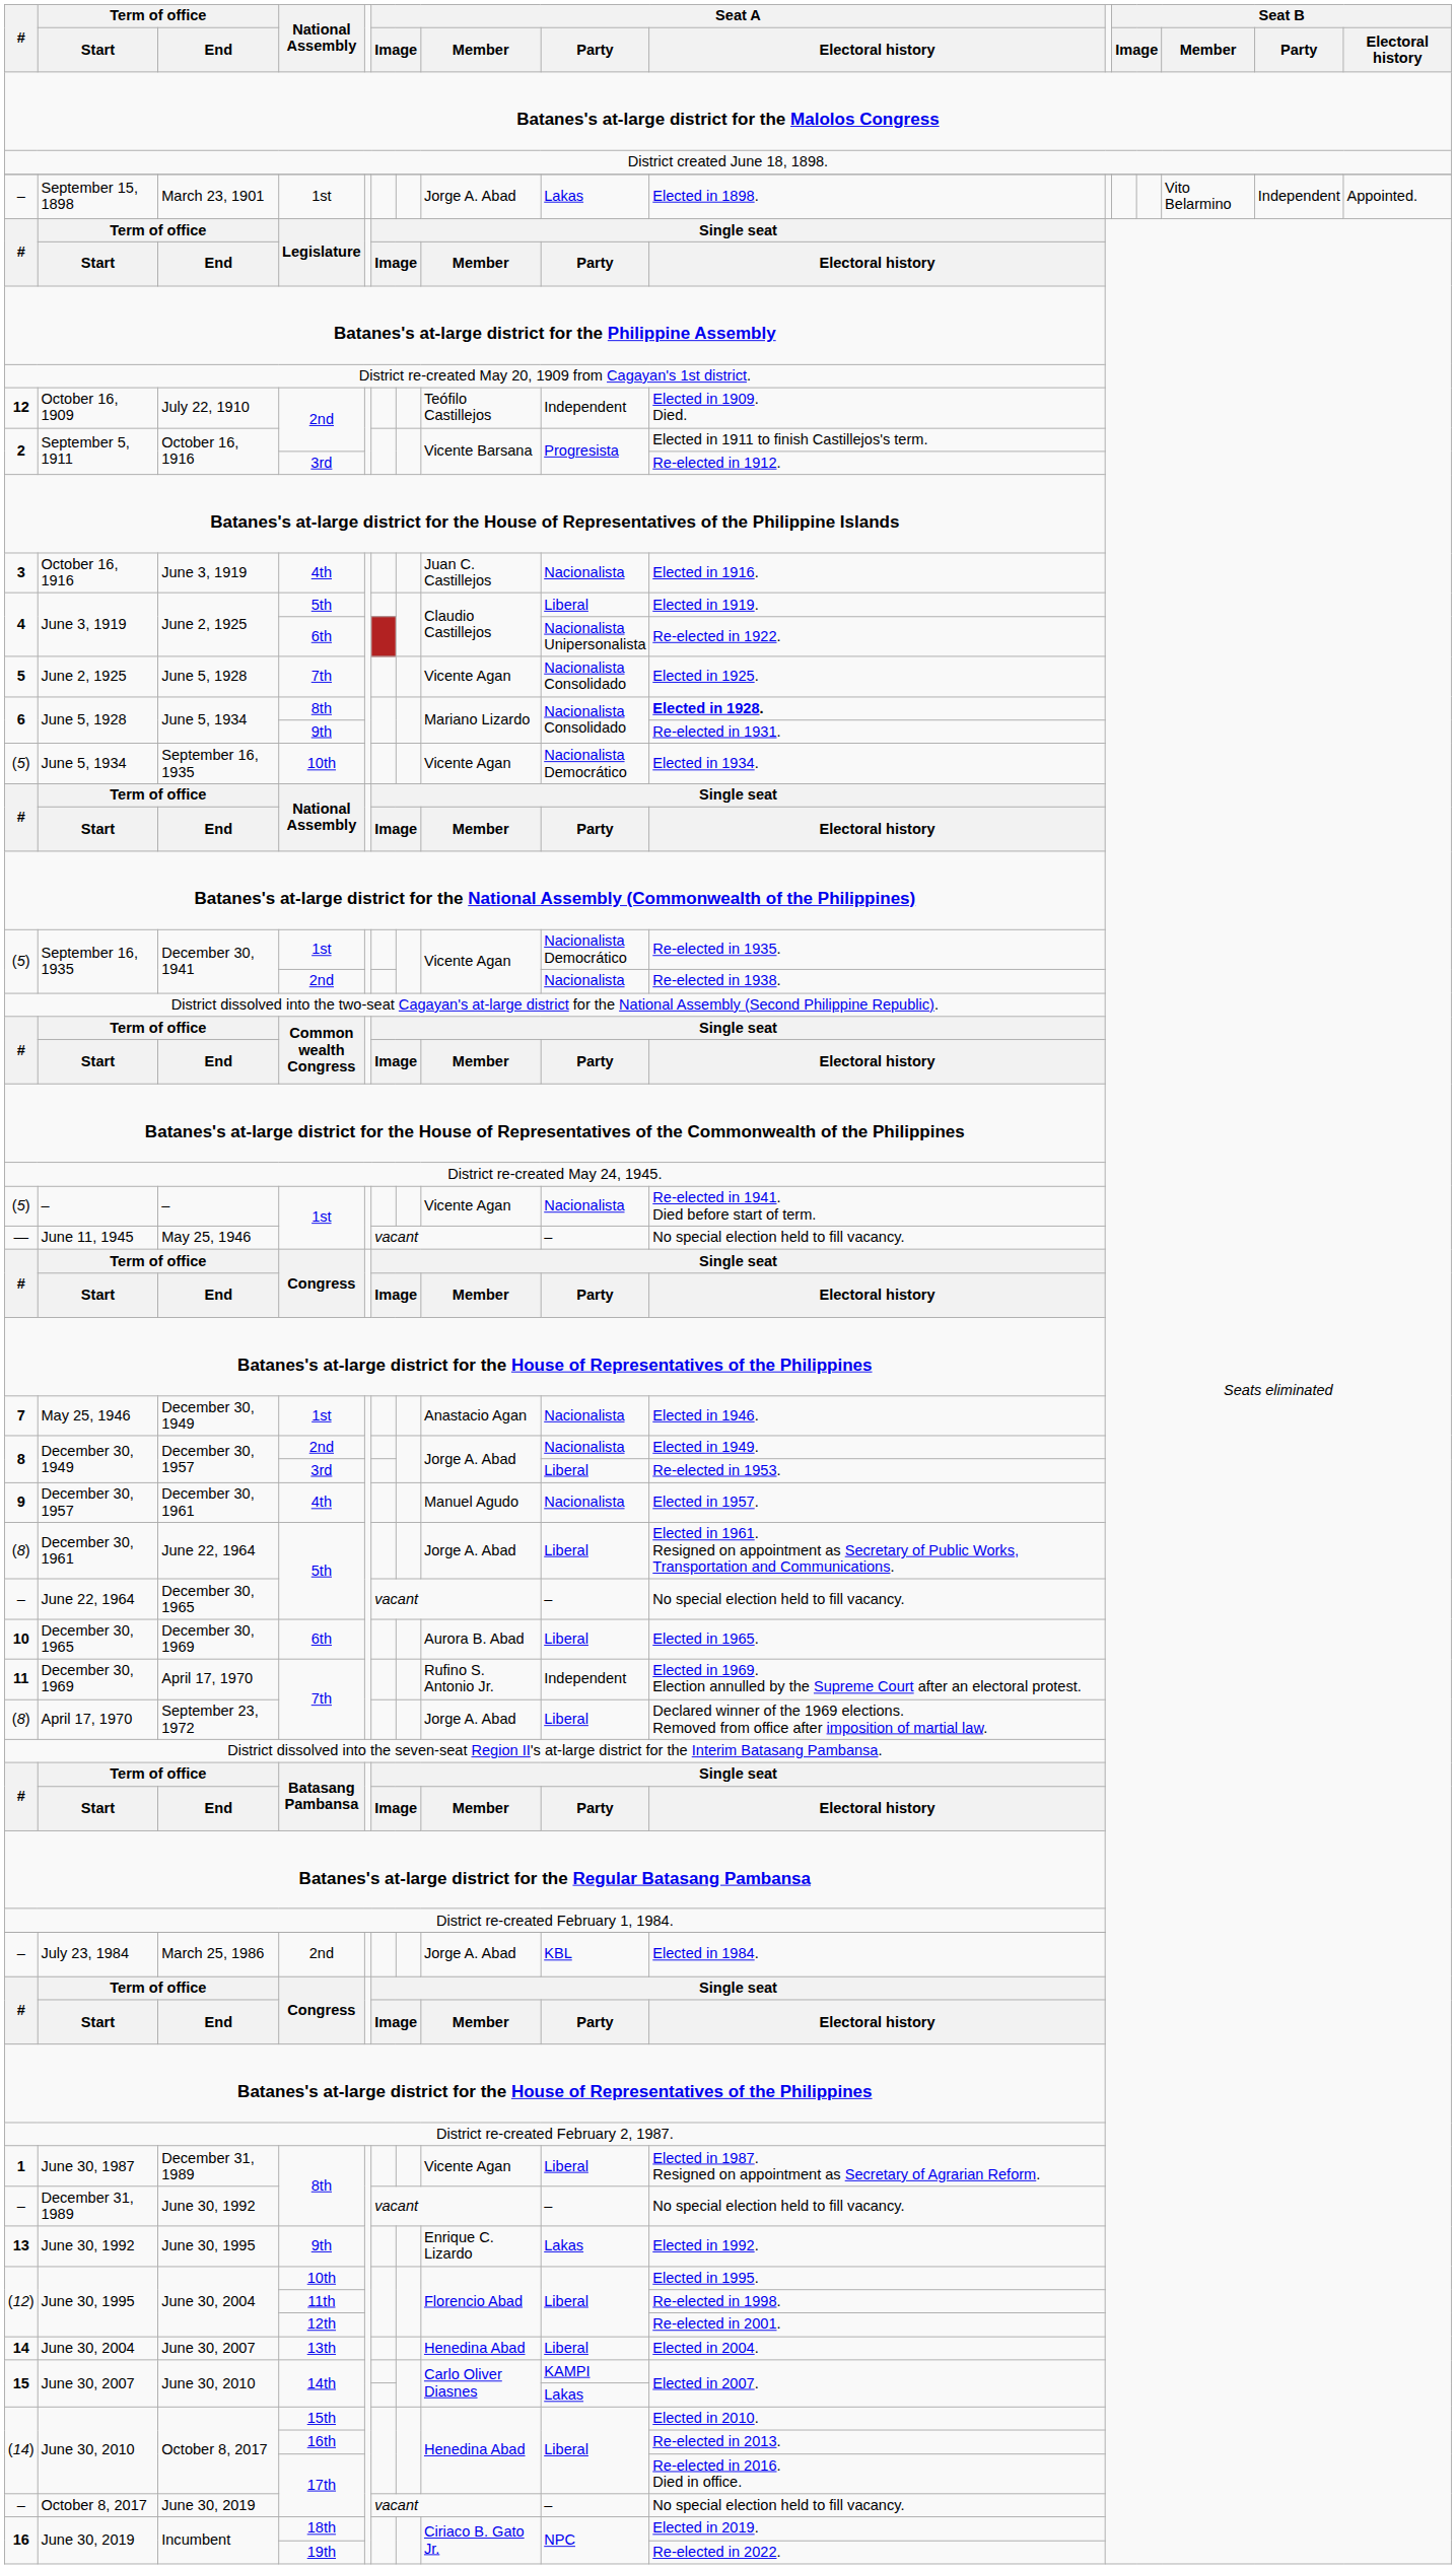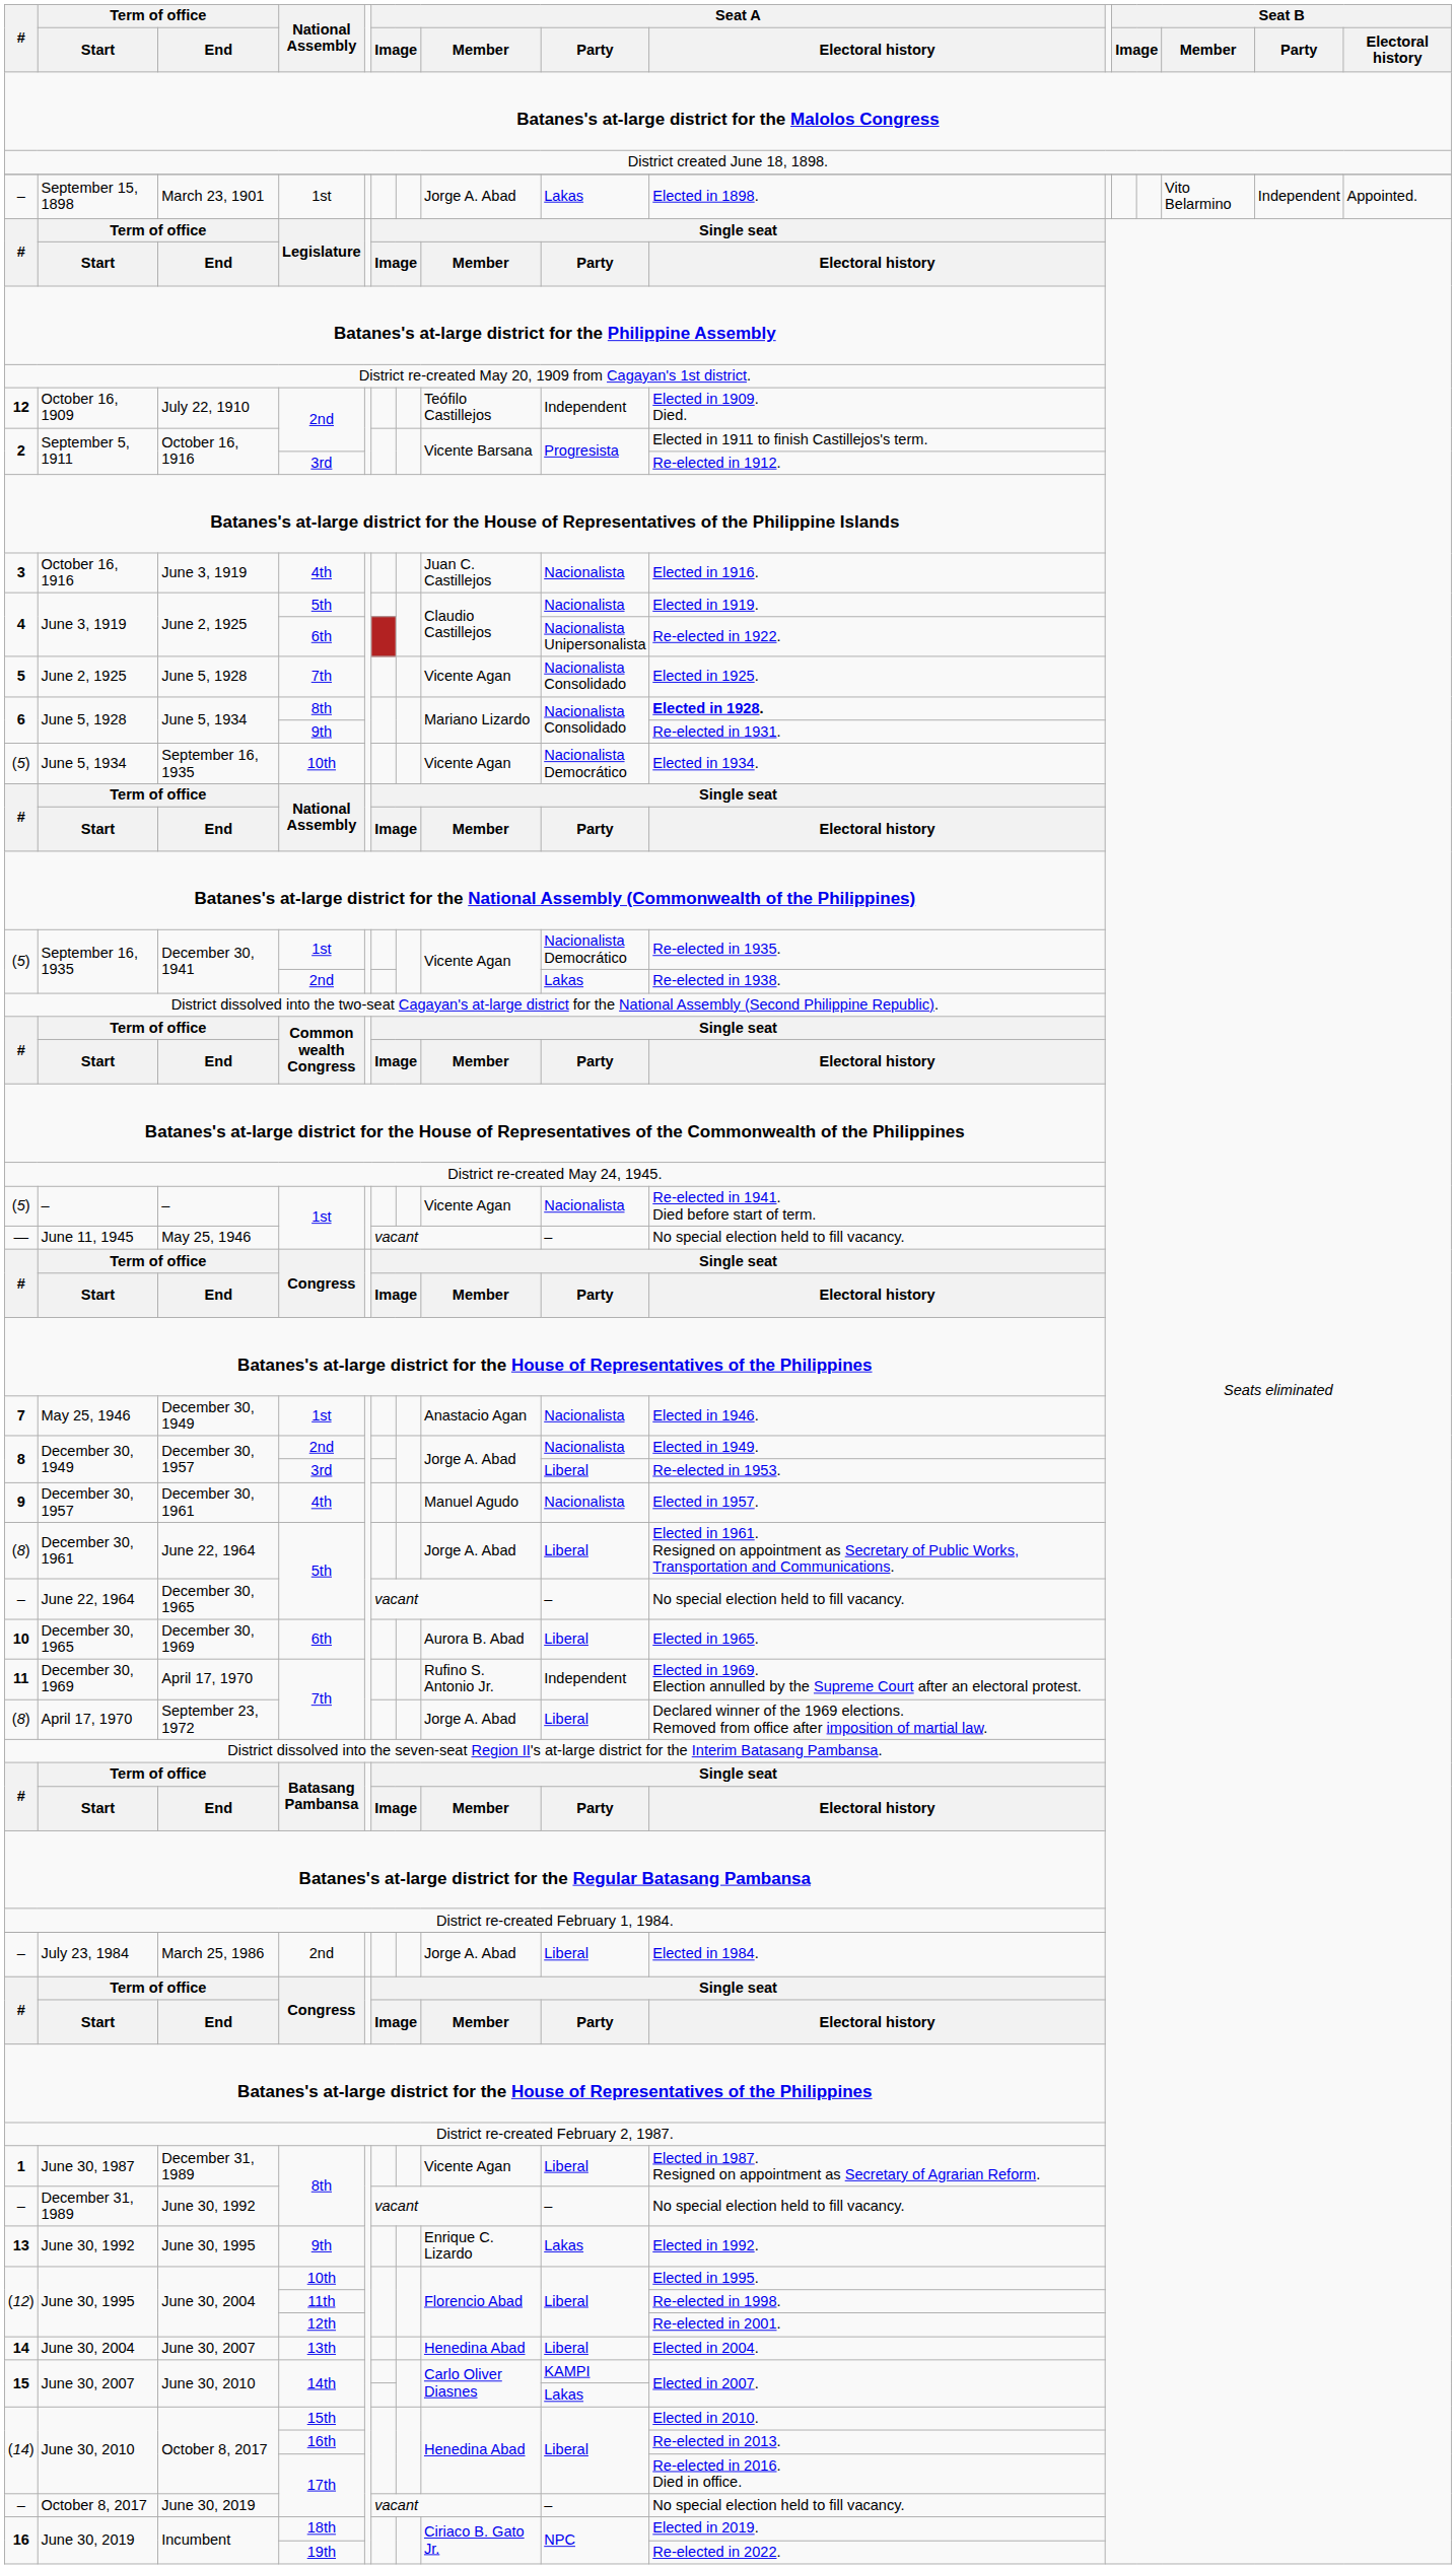June 3, 1919 / 5th | Seat A / Party: Liberal -> Nacionalista
September 16, 1935 / 2nd | Seat A / Party: Nacionalista -> Lakas
July 23, 1984 | Seat A / Party: KBL -> Liberal
